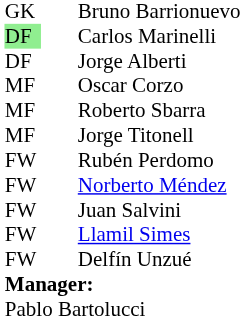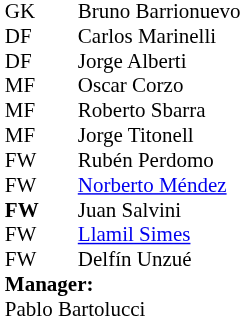Carlos Marinelli | column 1: lightgreen background -> no background
Juan Salvini | column 1: normal -> bold
